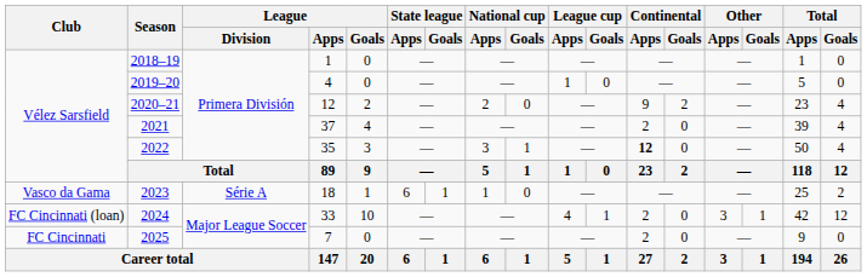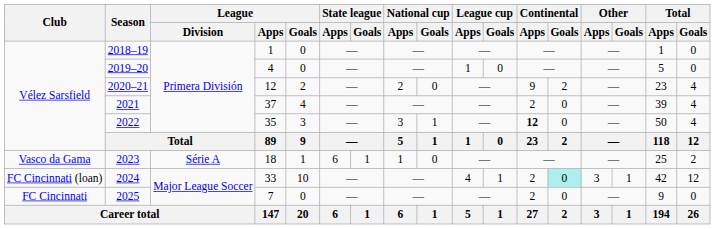2024 | Continental / Goals: no background -> paleturquoise background
